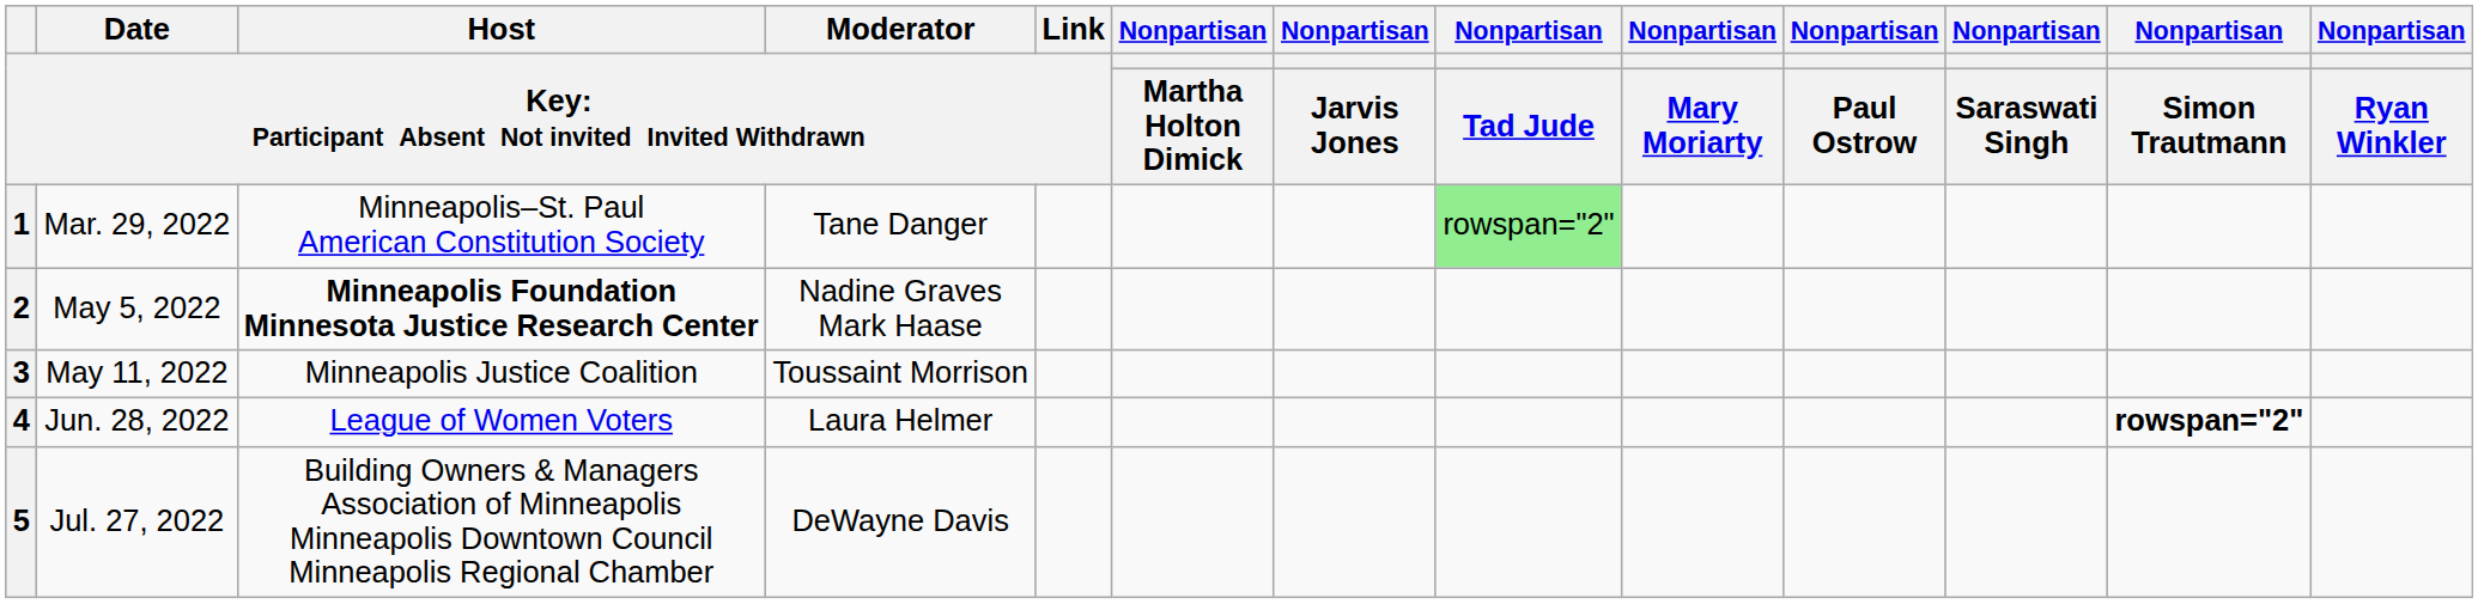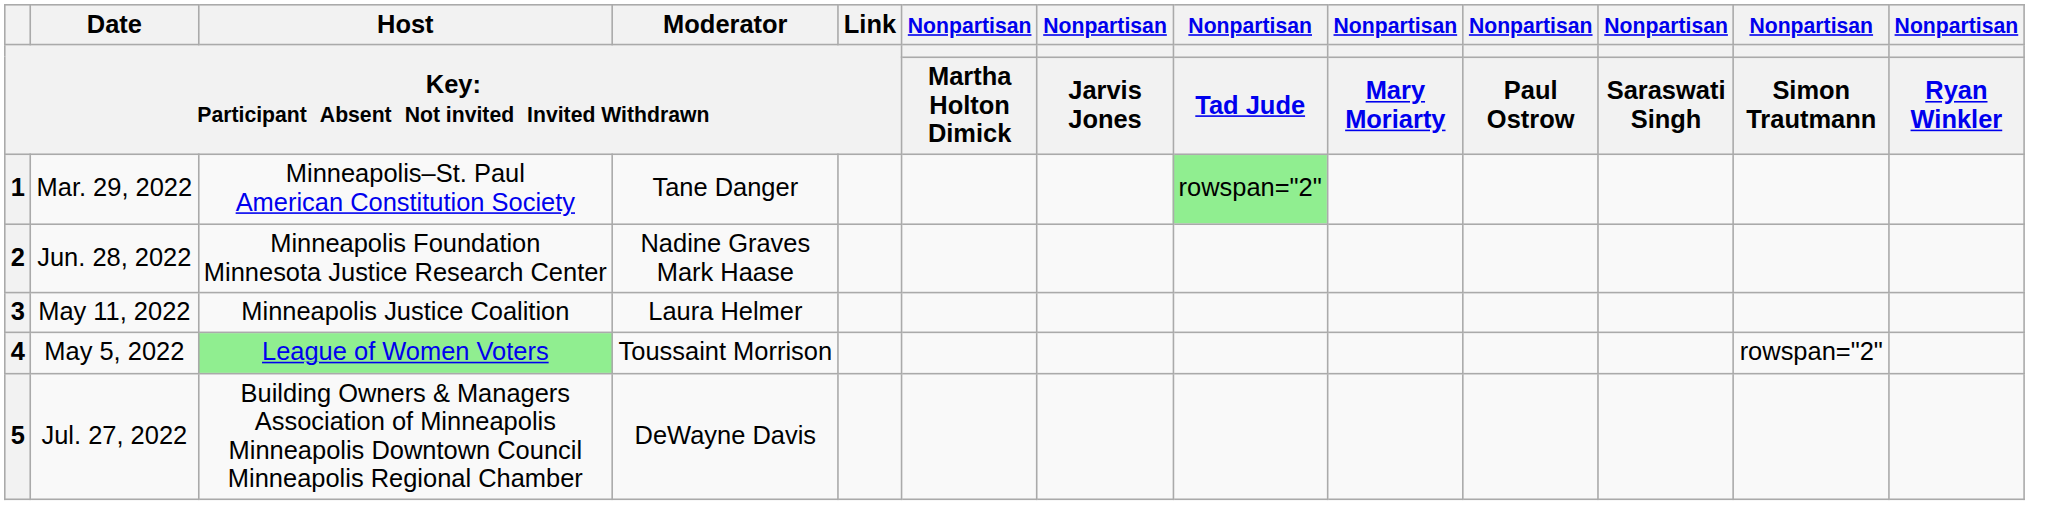2 | column 2: May 5, 2022 -> Jun. 28, 2022
2 | column 3: bold -> normal
3 | column 4: Toussaint Morrison -> Laura Helmer
4 | column 2: Jun. 28, 2022 -> May 5, 2022
4 | column 3: no background -> lightgreen background
4 | column 4: Laura Helmer -> Toussaint Morrison
4 | Nonpartisan / Simon Trautmann: bold -> normal
